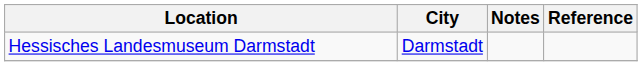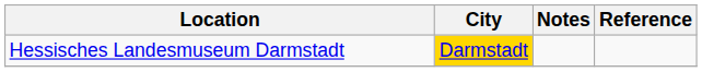Hessisches Landesmuseum Darmstadt | City: no background -> gold background
